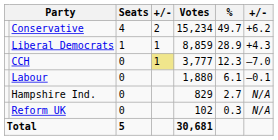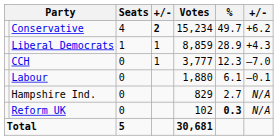Conservative | column 4: normal -> bold
CCH | column 4: khaki background -> no background
Reform UK | %: normal -> bold
